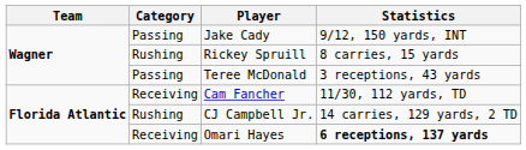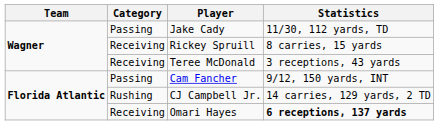Jake Cady | Statistics: 9/12, 150 yards, INT -> 11/30, 112 yards, TD
Rickey Spruill | Category: Rushing -> Receiving
Teree McDonald | Category: Passing -> Receiving
Cam Fancher | Category: Receiving -> Passing
Cam Fancher | Statistics: 11/30, 112 yards, TD -> 9/12, 150 yards, INT
